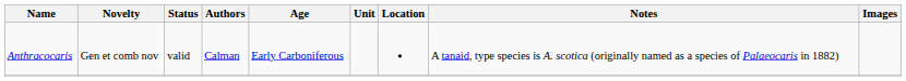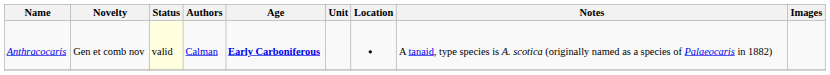Anthracocaris | Status: no background -> lightyellow background
Anthracocaris | Age: normal -> bold
